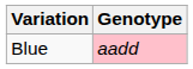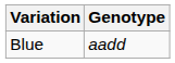Blue | Genotype: pink background -> no background
